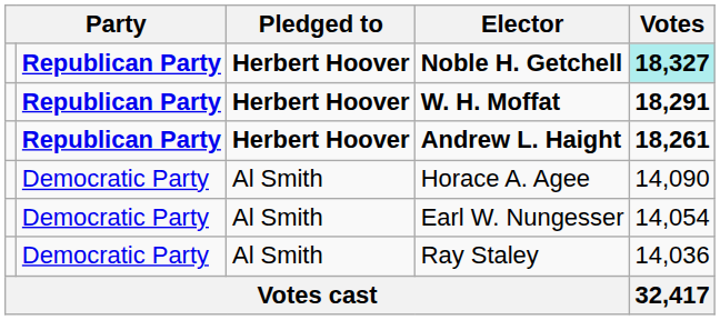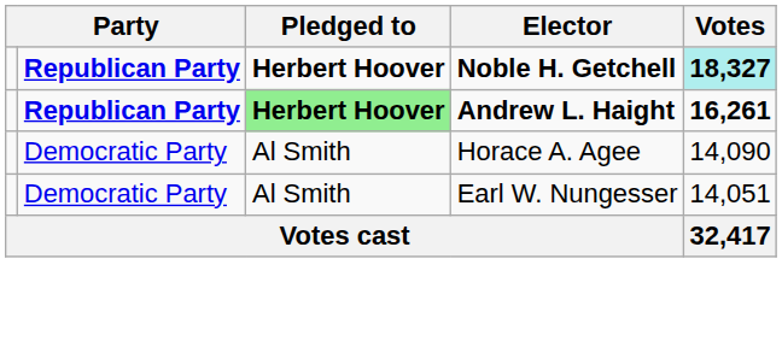- row: Republican Party | Herbert Hoover | W. H. Moffat | 18,291
Andrew L. Haight | Pledged to: no background -> lightgreen background
Andrew L. Haight | Votes: 18,261 -> 16,261
Earl W. Nungesser | Votes: 14,054 -> 14,051
- row: Democratic Party | Al Smith | Ray Staley | 14,036
